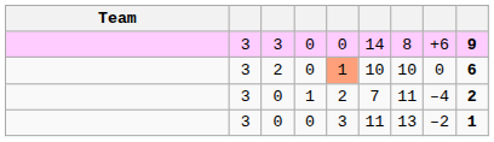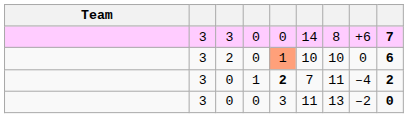row 2 | column 9: 9 -> 7
row 4 | column 5: normal -> bold
row 5 | column 9: 1 -> 0
